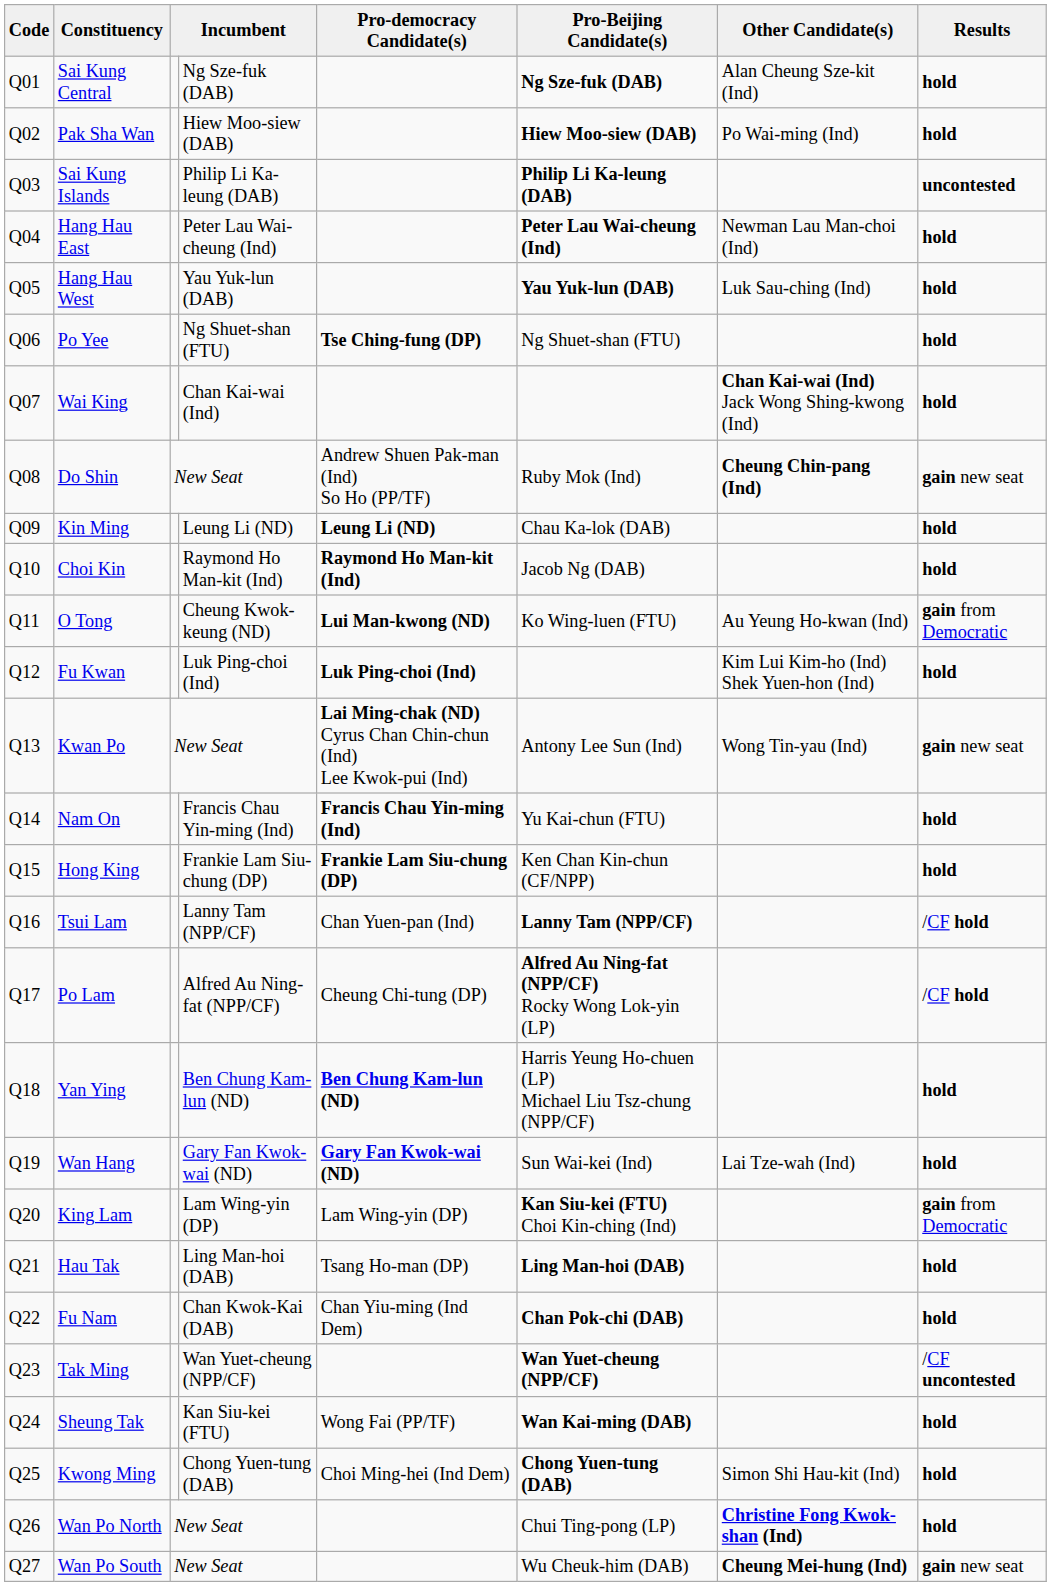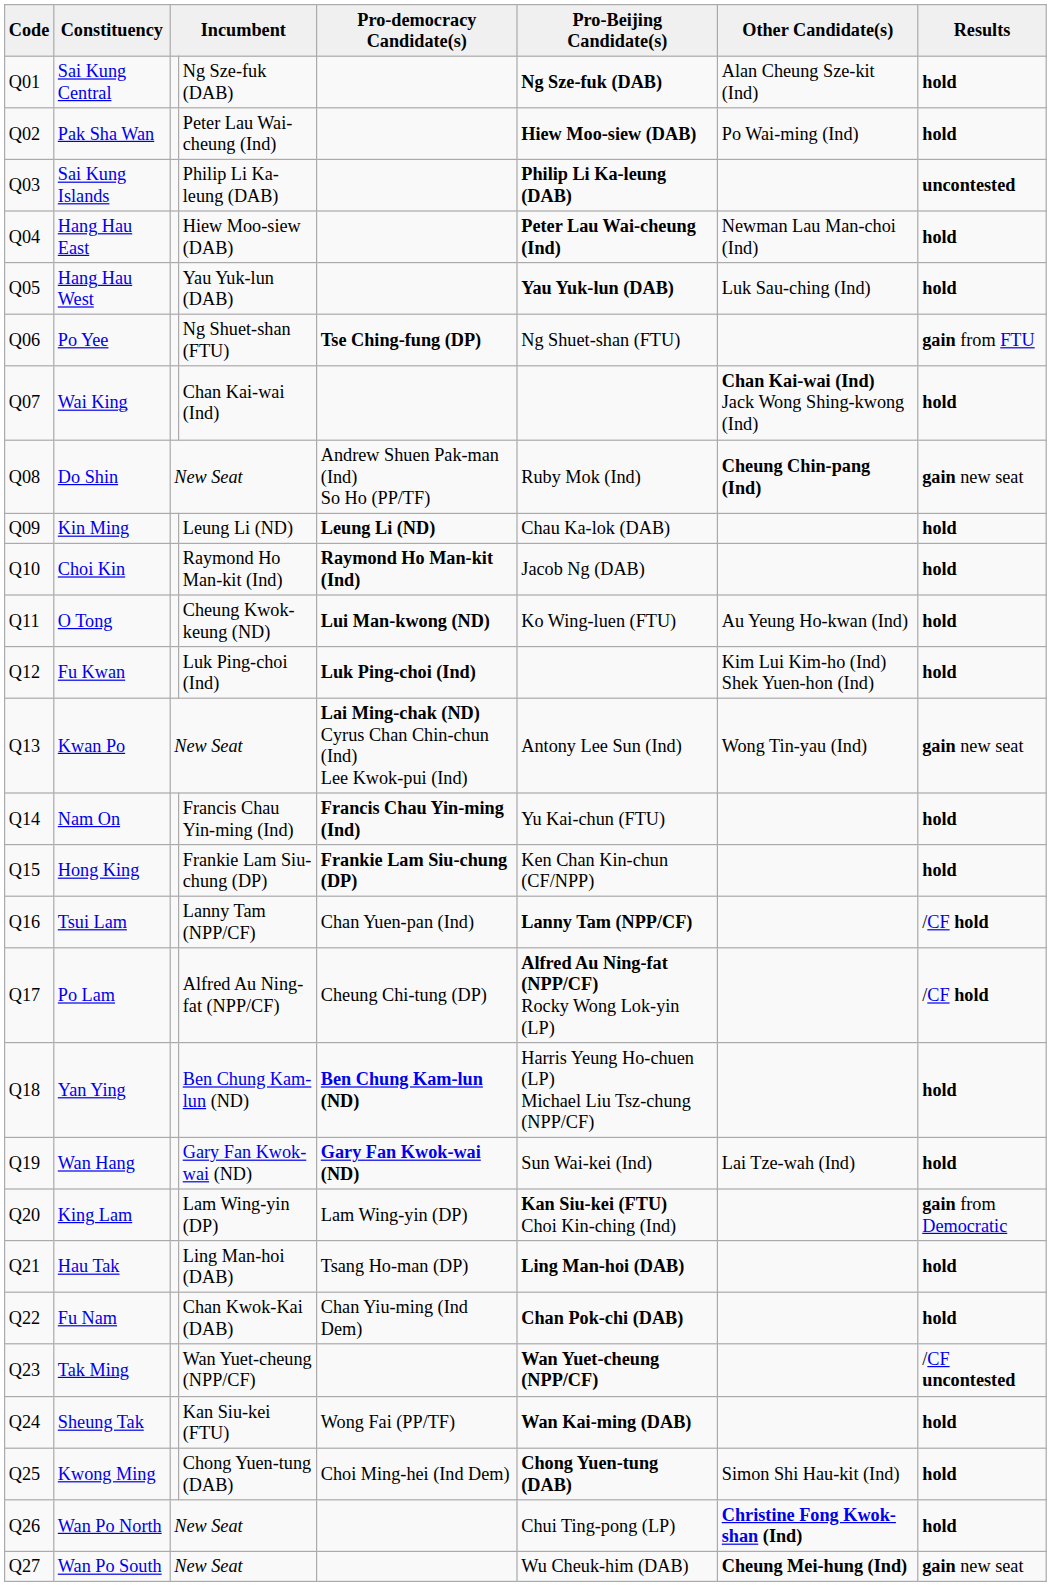Pak Sha Wan | column 4: Hiew Moo-siew (DAB) -> Peter Lau Wai-cheung (Ind)
Hang Hau East | column 4: Peter Lau Wai-cheung (Ind) -> Hiew Moo-siew (DAB)
Po Yee | column 8: hold -> gain from FTU
O Tong | column 8: gain from Democratic -> hold
